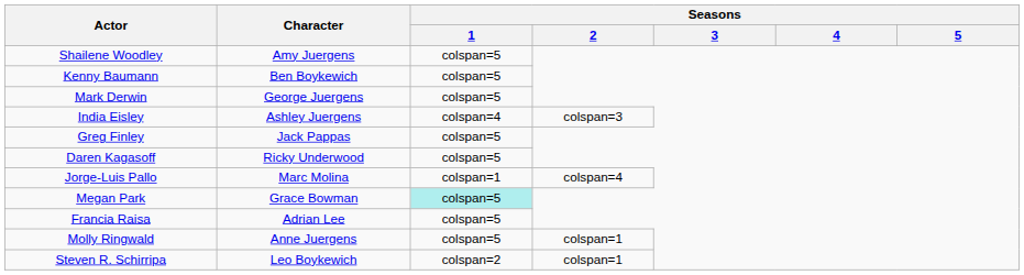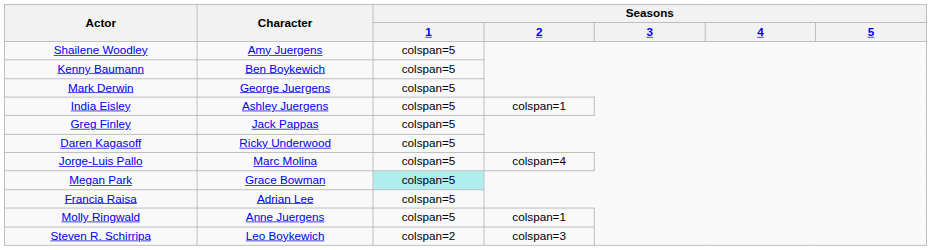India Eisley | Seasons / 1: colspan=4 -> colspan=5
India Eisley | Seasons / 2: colspan=3 -> colspan=1
Jorge-Luis Pallo | Seasons / 1: colspan=1 -> colspan=5
Steven R. Schirripa | Seasons / 2: colspan=1 -> colspan=3
